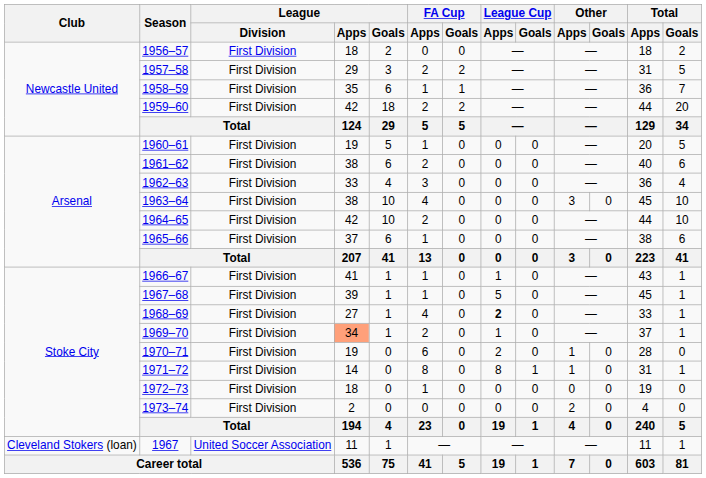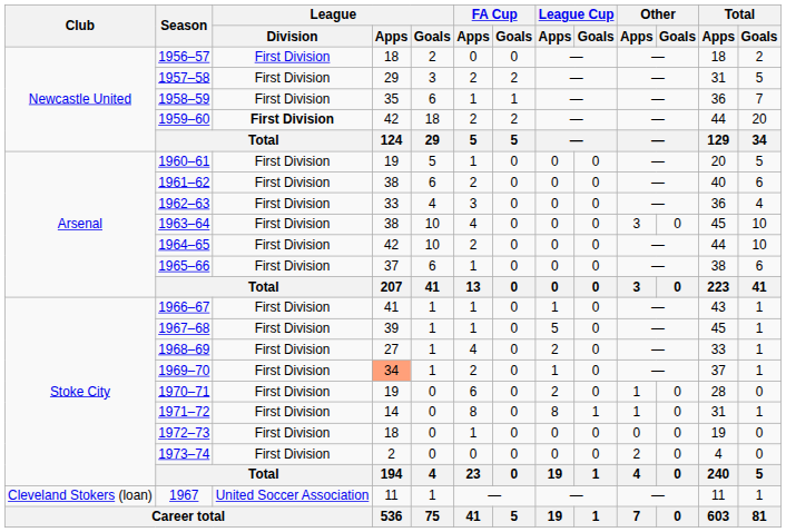1959–60 | League / Division: normal -> bold
1968–69 | League Cup / Apps: bold -> normal
